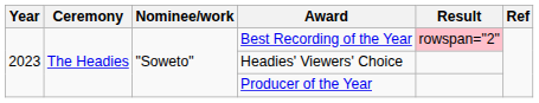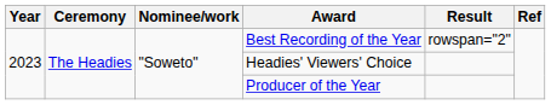Best Recording of the Year | Result: pink background -> no background
